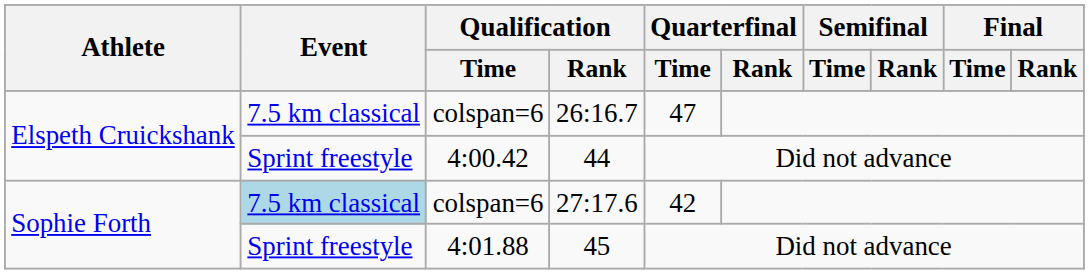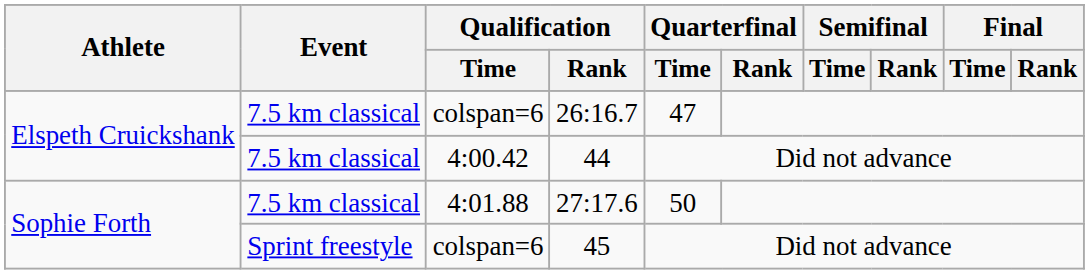44 | Event: Sprint freestyle -> 7.5 km classical
27:17.6 | Event: lightblue background -> no background
27:17.6 | Qualification / Time: colspan=6 -> 4:01.88
27:17.6 | Quarterfinal / Time: 42 -> 50
45 | Qualification / Time: 4:01.88 -> colspan=6
